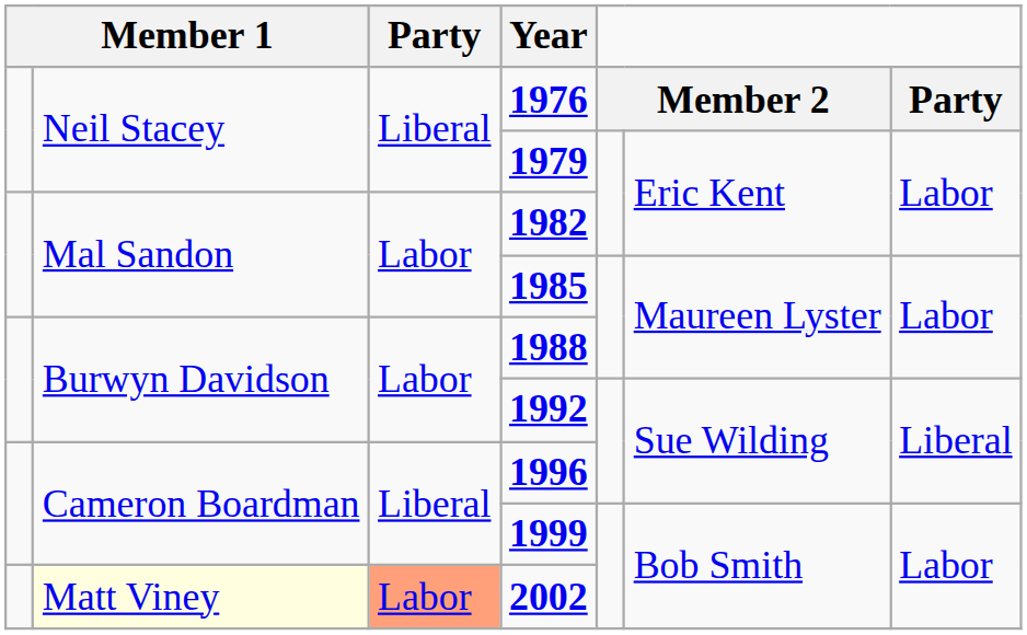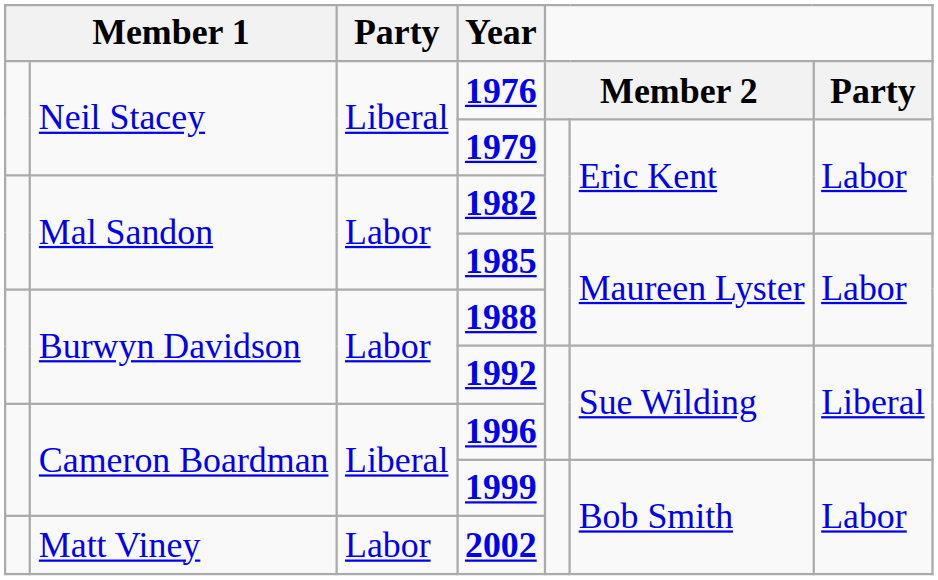2002 | column 2: lightyellow background -> no background
2002 | Party: lightsalmon background -> no background
